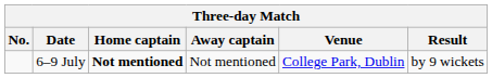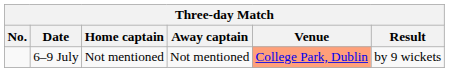6–9 July | Home captain: bold -> normal
6–9 July | Venue: no background -> lightsalmon background
